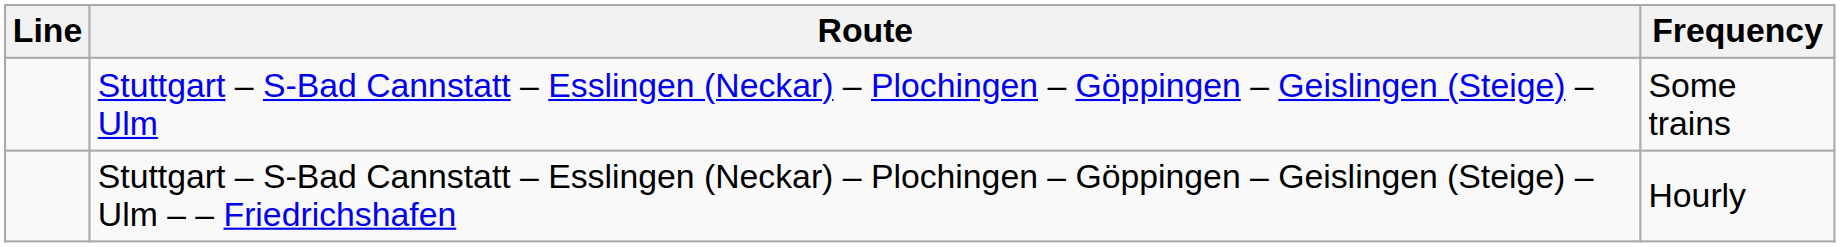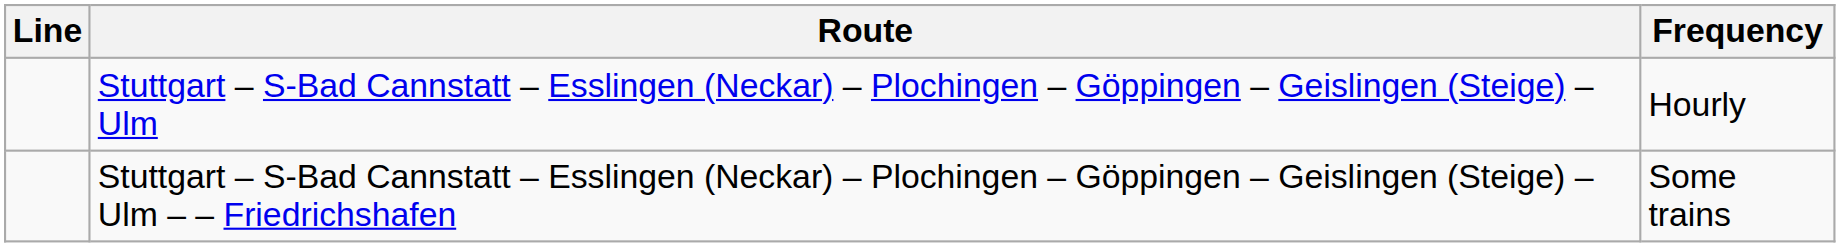row 2 | Frequency: Some trains -> Hourly
row 3 | Frequency: Hourly -> Some trains
